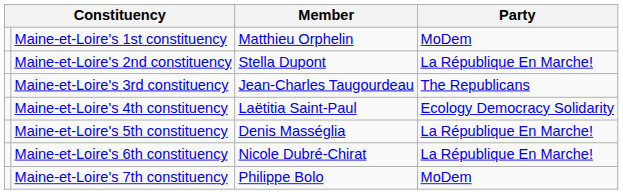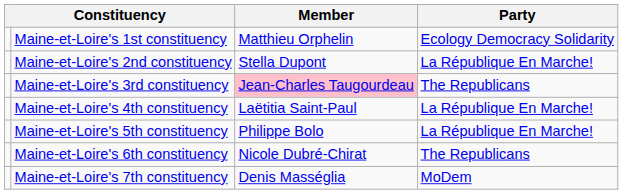Maine-et-Loire's 1st constituency | Party: MoDem -> Ecology Democracy Solidarity
Maine-et-Loire's 3rd constituency | Member: no background -> pink background
Maine-et-Loire's 4th constituency | Party: Ecology Democracy Solidarity -> La République En Marche!
Maine-et-Loire's 5th constituency | Member: Denis Masséglia -> Philippe Bolo
Maine-et-Loire's 6th constituency | Party: La République En Marche! -> The Republicans
Maine-et-Loire's 7th constituency | Member: Philippe Bolo -> Denis Masséglia
